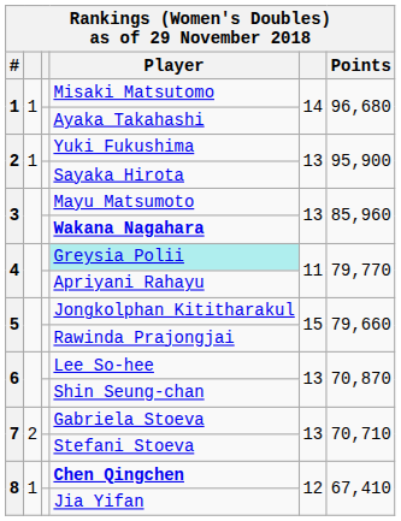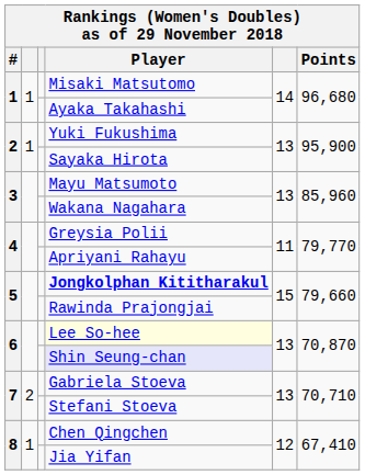Wakana Nagahara | Player: bold -> normal
Greysia Polii | Player: paleturquoise background -> no background
Jongkolphan Kititharakul | Player: normal -> bold
Lee So-hee | Player: no background -> lightyellow background
Shin Seung-chan | Player: no background -> lavender background
Chen Qingchen | Player: bold -> normal
